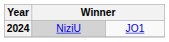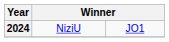2024 | column 2: lightgrey background -> no background
